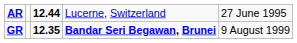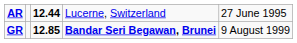GR | column 3: 12.35 -> 12.85
